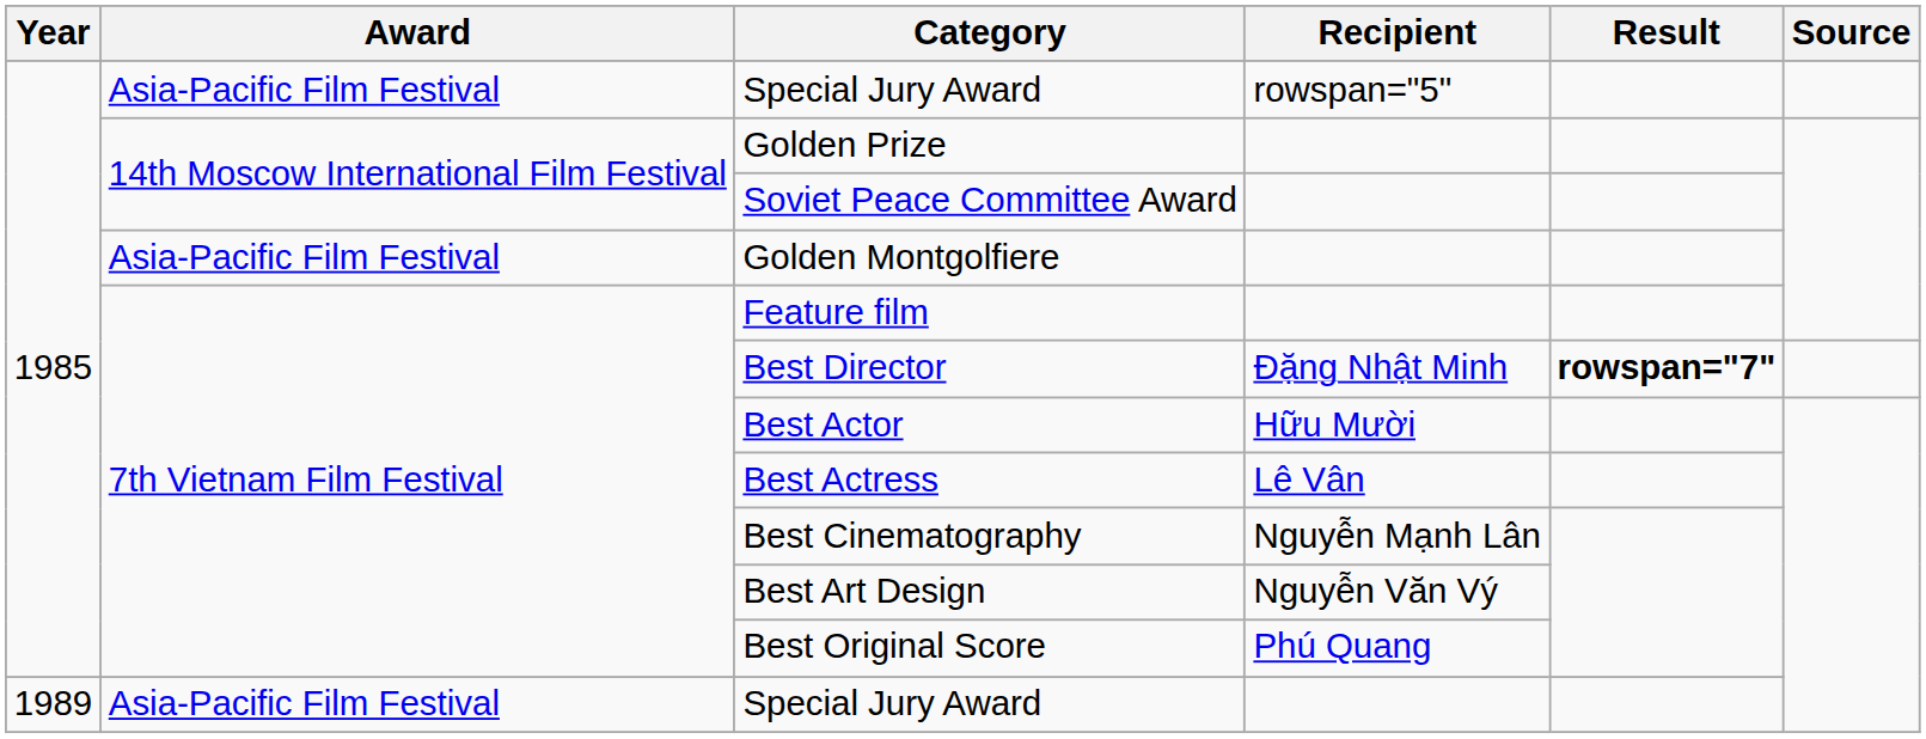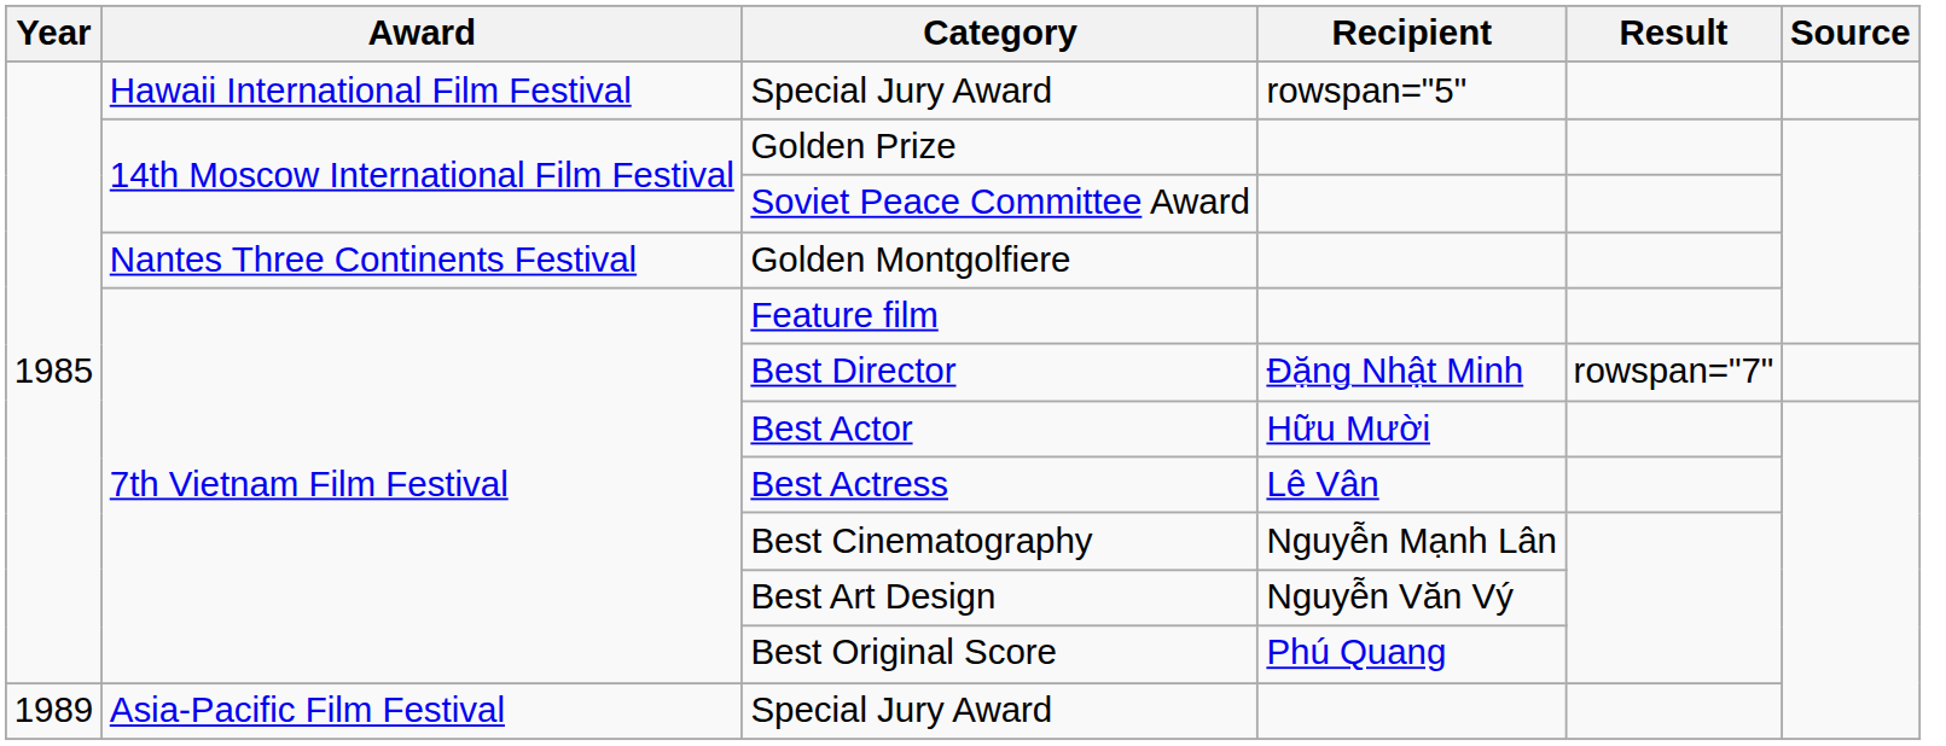Special Jury Award / rowspan="5" | Award: Asia-Pacific Film Festival -> Hawaii International Film Festival
Golden Montgolfiere | Award: Asia-Pacific Film Festival -> Nantes Three Continents Festival
Best Director | Result: bold -> normal
